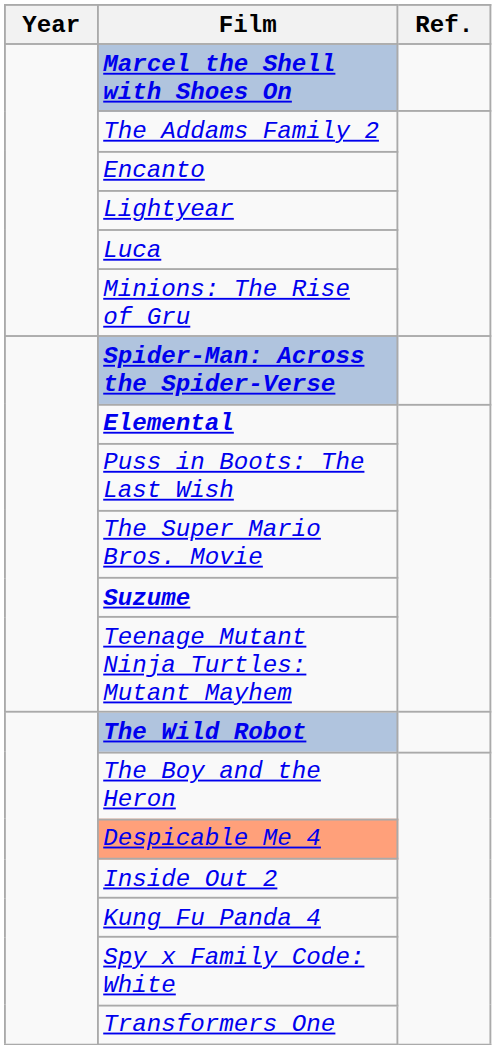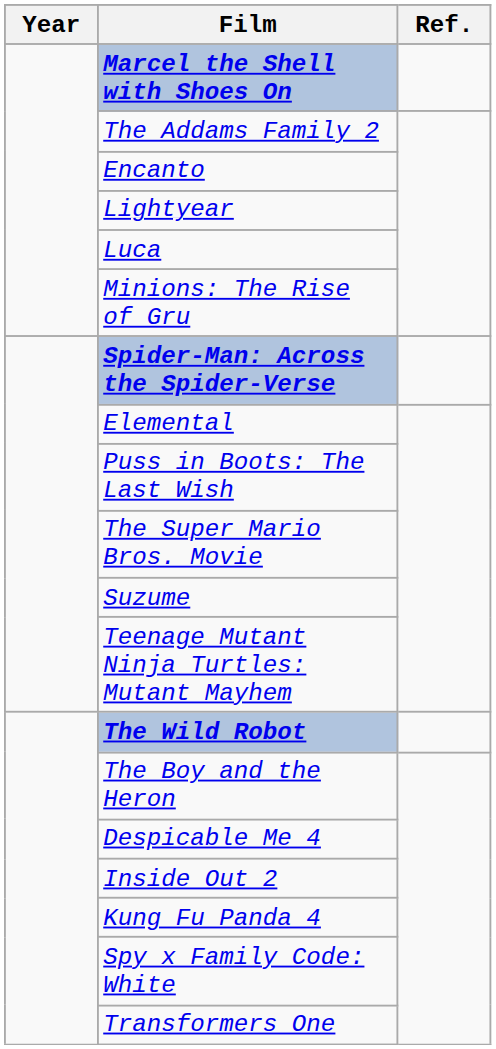Elemental | Film: bold -> normal
Suzume | Film: bold -> normal
Despicable Me 4 | Film: lightsalmon background -> no background
